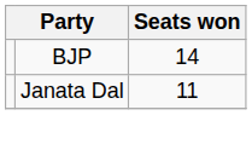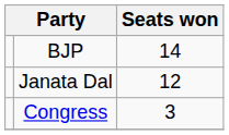Janata Dal | Seats won: 11 -> 12
+ row: Congress | 3
